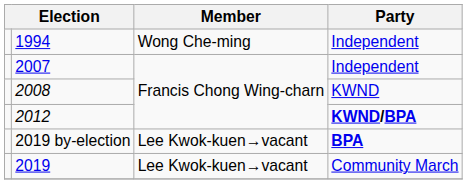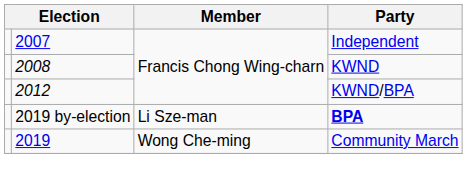- row: 1994 | Wong Che-ming | Independent
2012 | Party: bold -> normal
2019 by-election | Member: Lee Kwok-kuen→vacant -> Li Sze-man
2019 | Member: Lee Kwok-kuen→vacant -> Wong Che-ming
